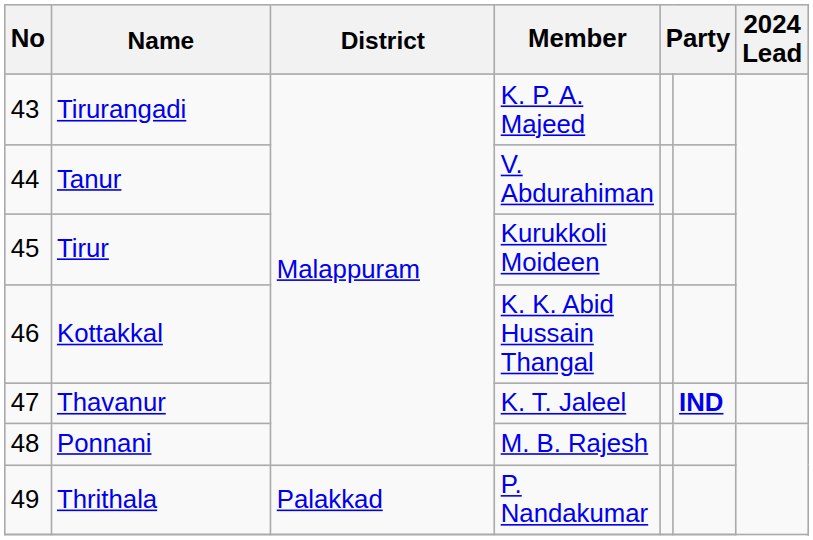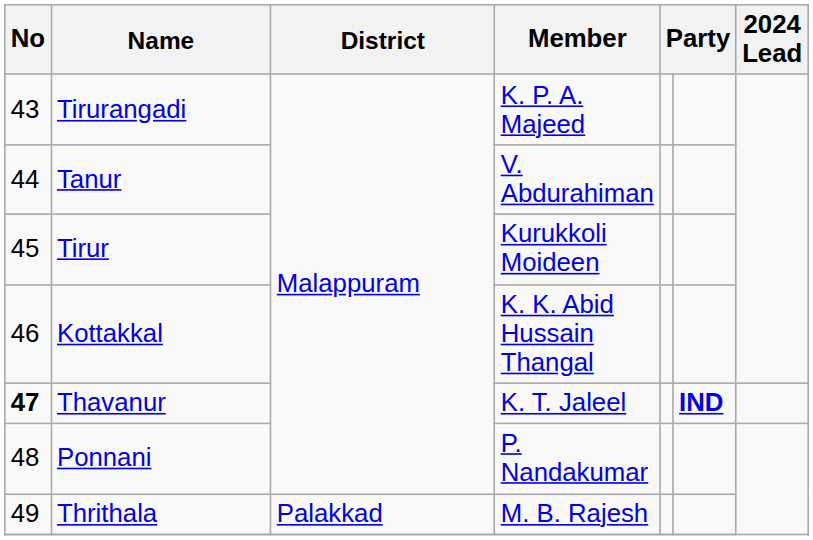Thavanur | No: normal -> bold
Ponnani | Member: M. B. Rajesh -> P. Nandakumar
Thrithala | Member: P. Nandakumar -> M. B. Rajesh
